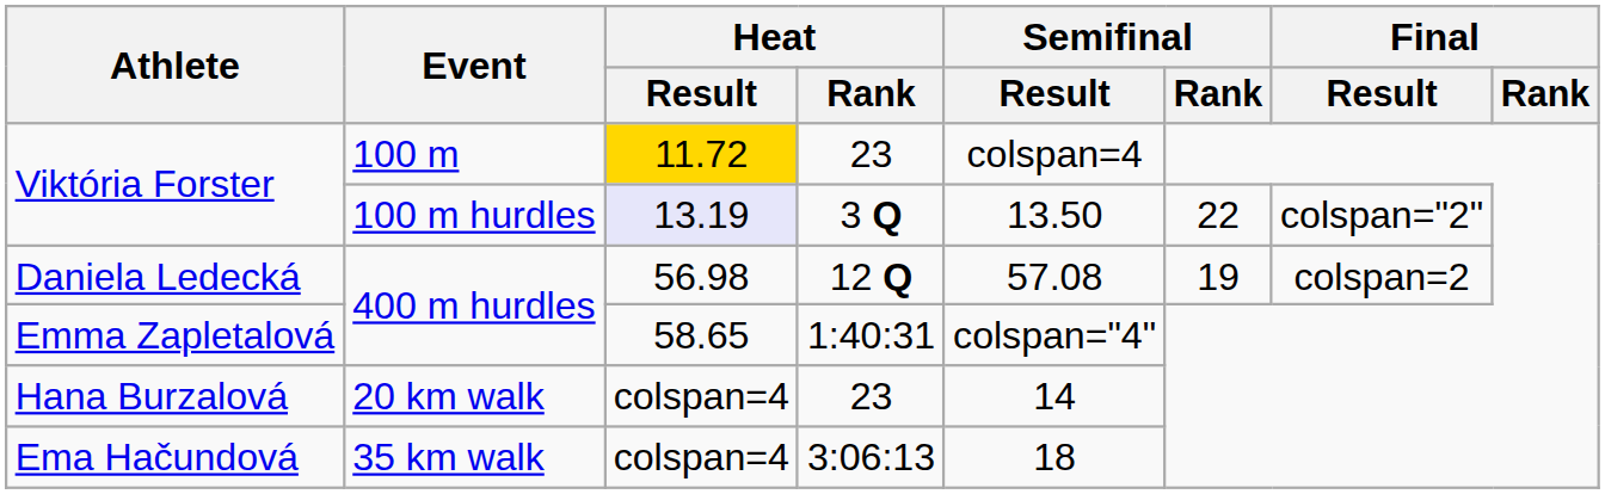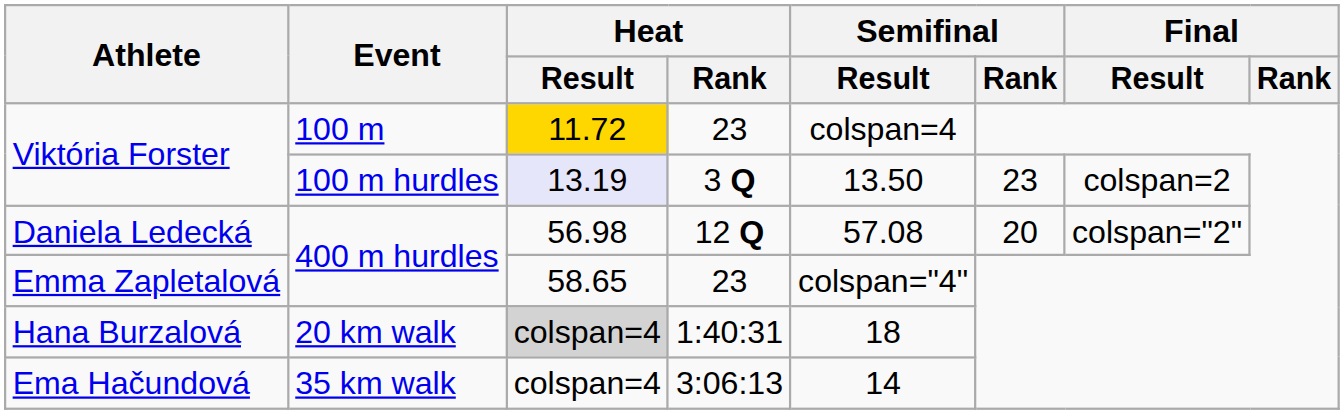Viktória Forster / 100 m hurdles | Semifinal / Rank: 22 -> 23
Viktória Forster / 100 m hurdles | Final / Result: colspan="2" -> colspan=2
Daniela Ledecká | Semifinal / Rank: 19 -> 20
Daniela Ledecká | Final / Result: colspan=2 -> colspan="2"
Emma Zapletalová | Heat / Rank: 1:40:31 -> 23
Hana Burzalová | Heat / Result: no background -> lightgrey background
Hana Burzalová | Heat / Rank: 23 -> 1:40:31
Hana Burzalová | Semifinal / Result: 14 -> 18
Ema Hačundová | Semifinal / Result: 18 -> 14
